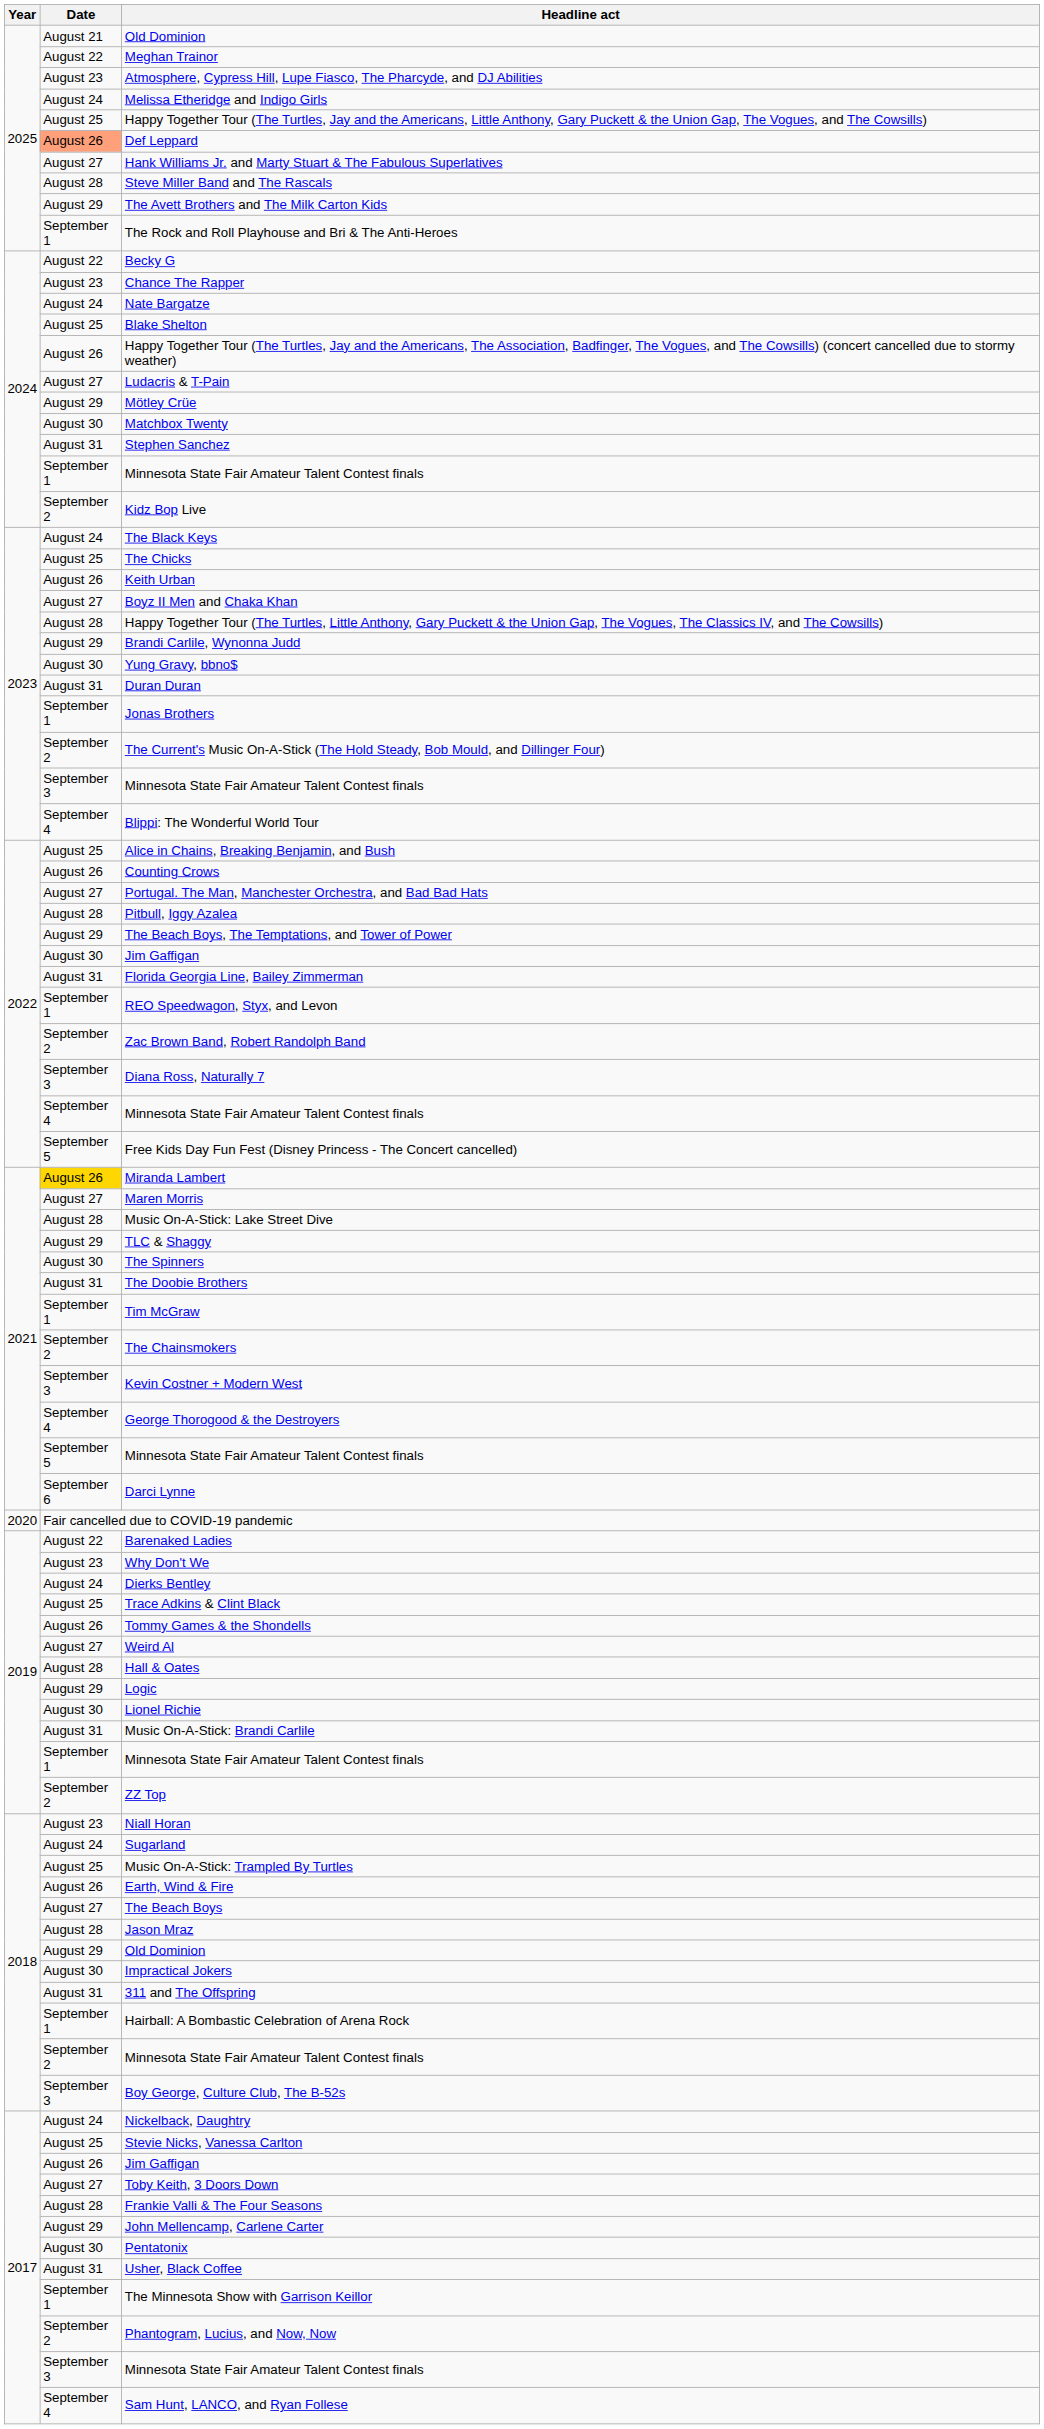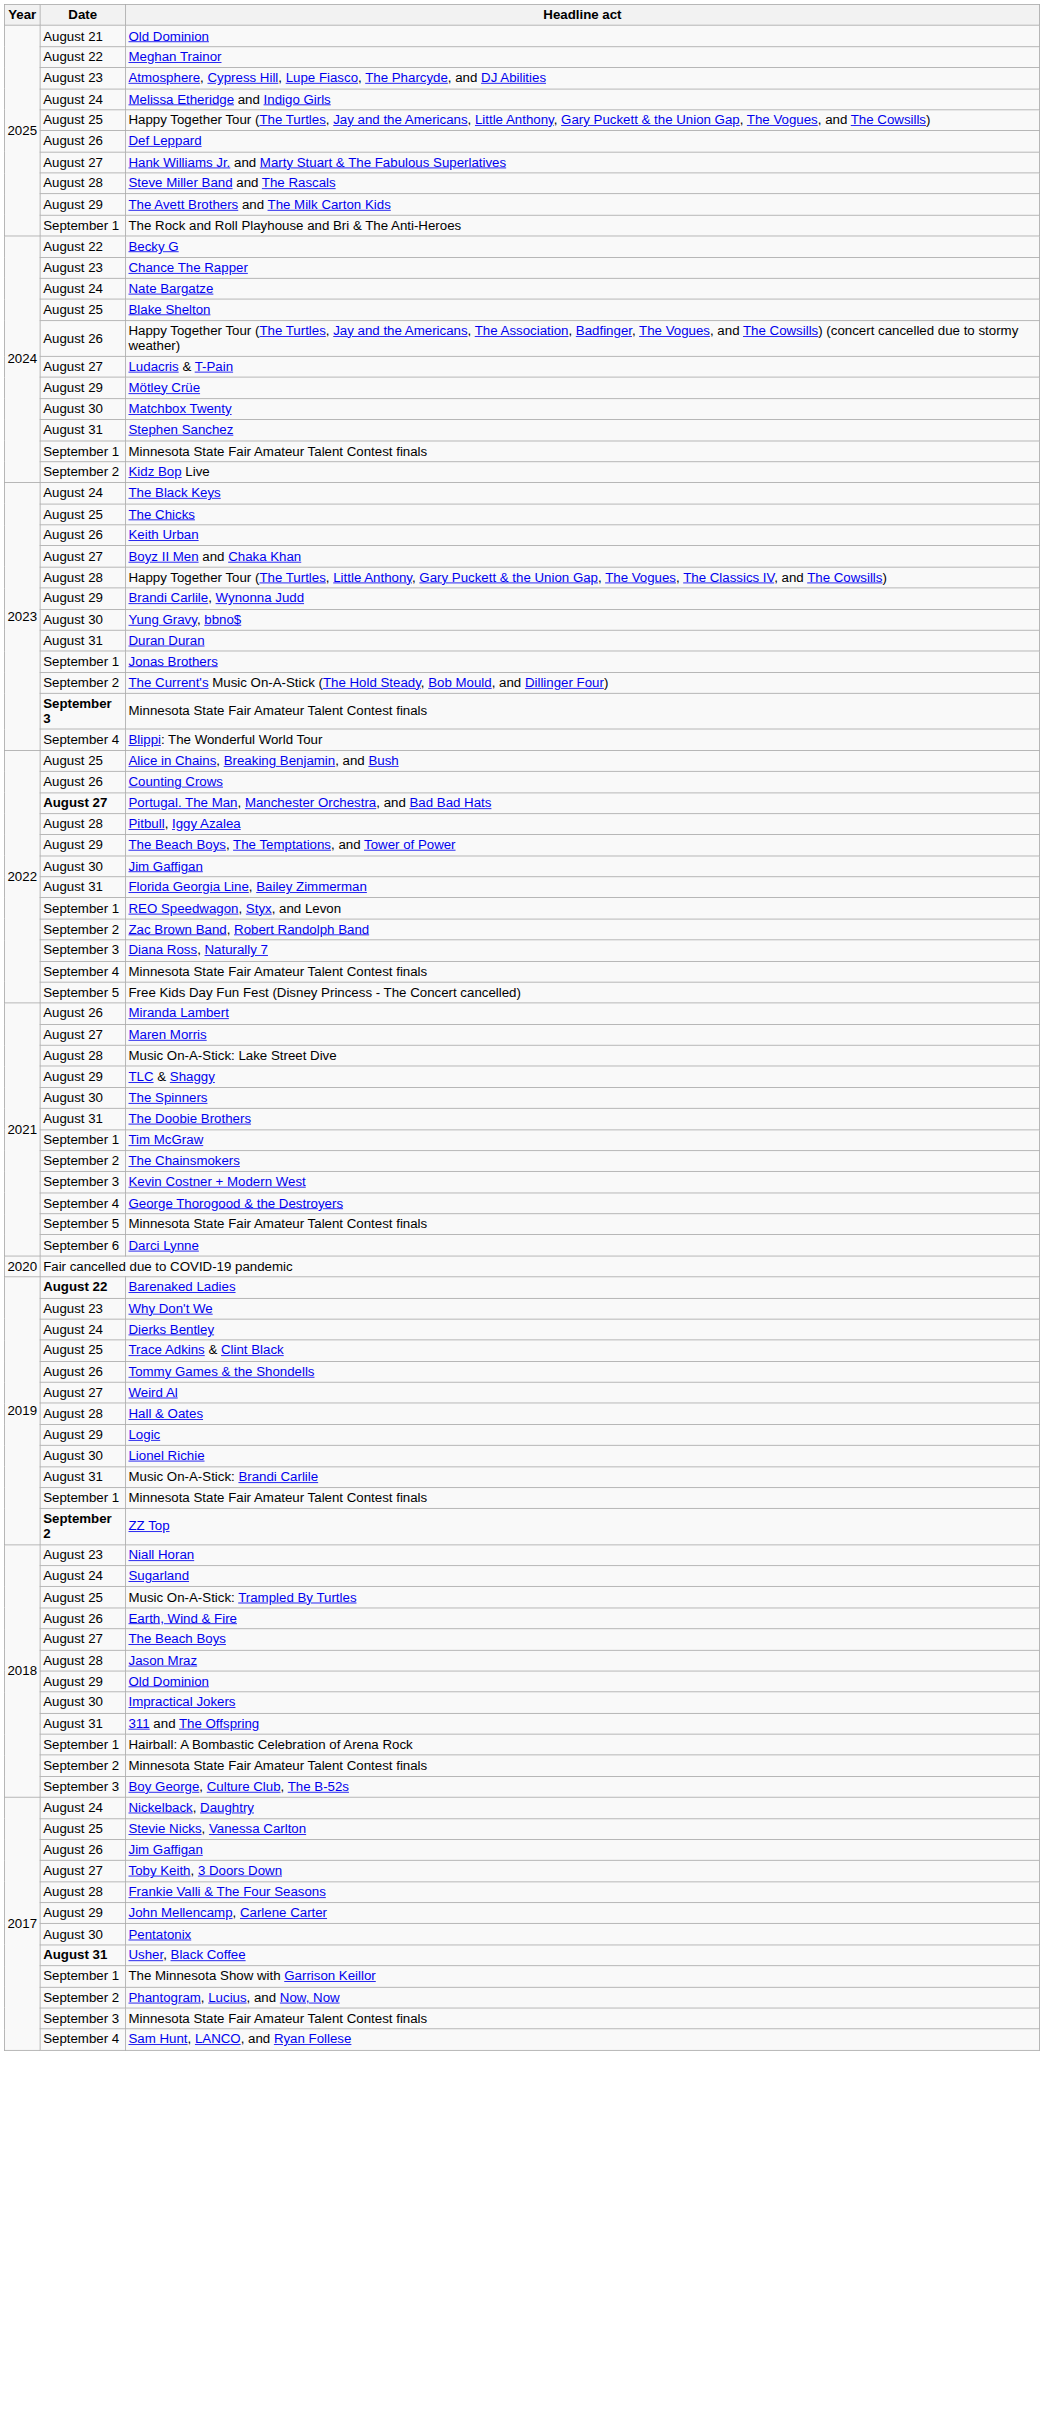Def Leppard | Date: lightsalmon background -> no background
2023 / Minnesota State Fair Amateur Talent Contest finals | Date: normal -> bold
Portugal. The Man, Manchester Orchestra, and Bad Bad Hats | Date: normal -> bold
Miranda Lambert | Date: gold background -> no background
Barenaked Ladies | Date: normal -> bold
ZZ Top | Date: normal -> bold
Usher, Black Coffee | Date: normal -> bold
